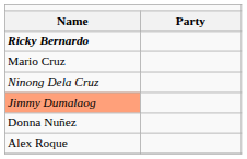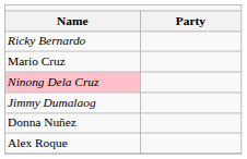Ricky Bernardo | column 1: bold -> normal
Ninong Dela Cruz | column 1: no background -> pink background
Jimmy Dumalaog | column 1: lightsalmon background -> no background
